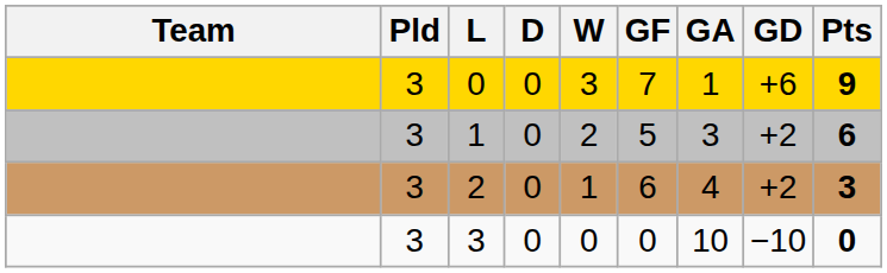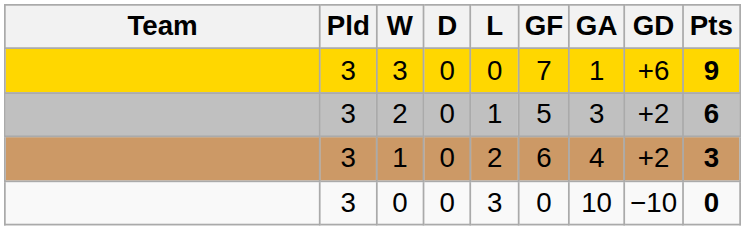columns swapped: W <-> L
